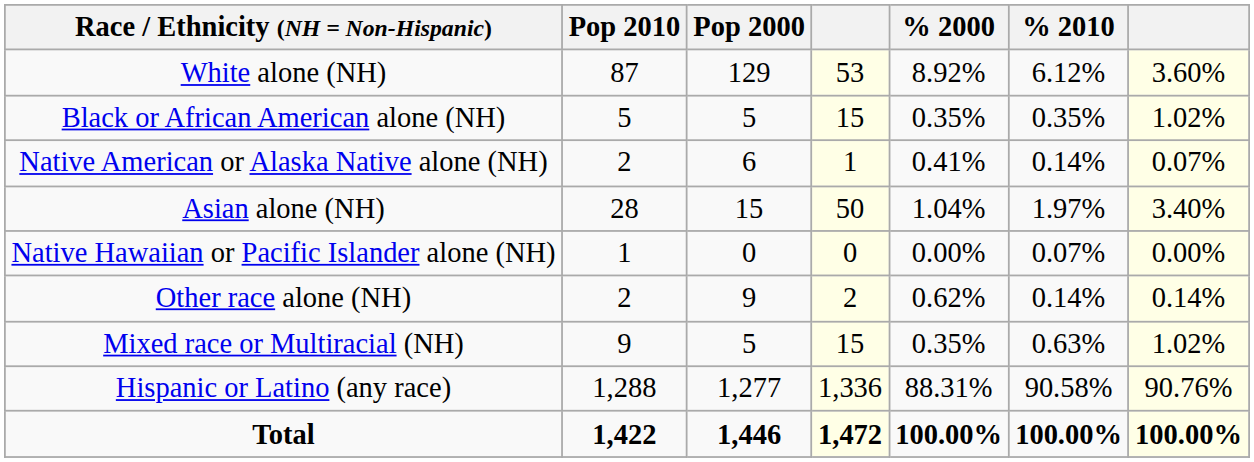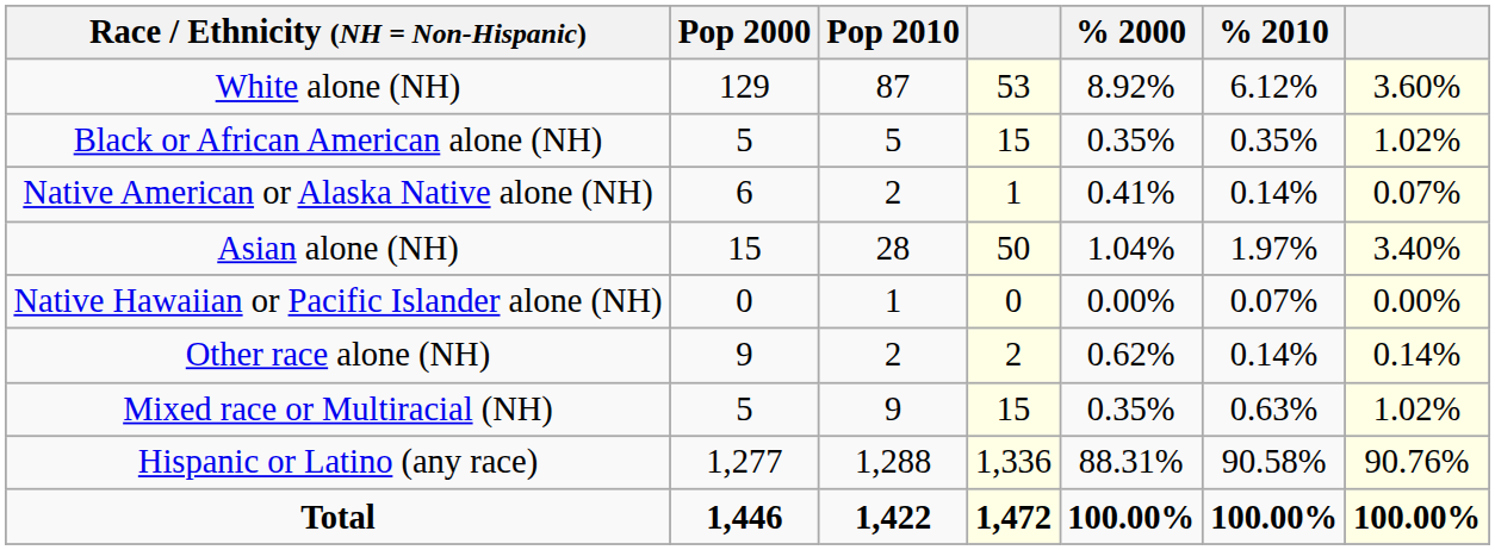columns swapped: Pop 2000 <-> Pop 2010
